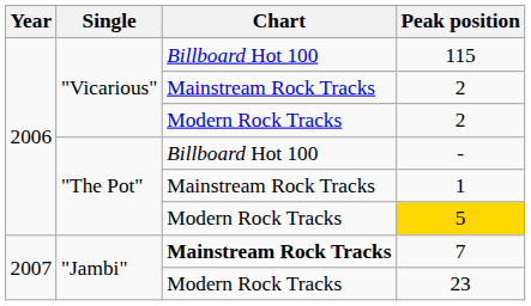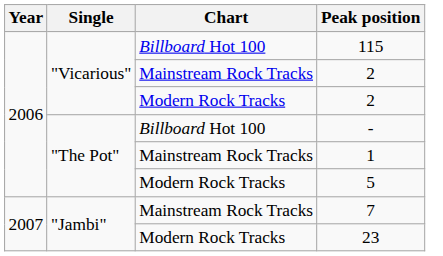5 | Peak position: gold background -> no background
7 | Chart: bold -> normal
